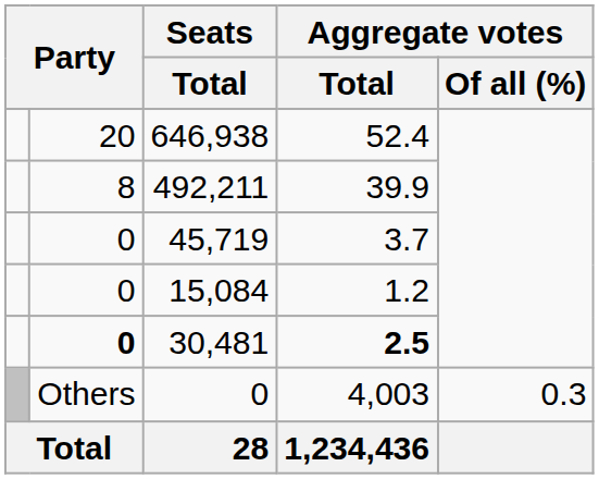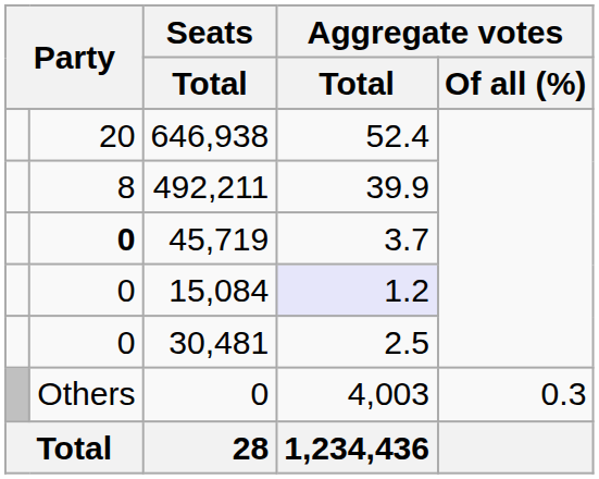45,719 | column 2: normal -> bold
15,084 | Aggregate votes / Total: no background -> lavender background
30,481 | column 2: bold -> normal
30,481 | Aggregate votes / Total: bold -> normal
